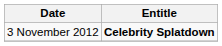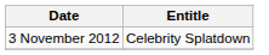3 November 2012 | Entitle: bold -> normal
